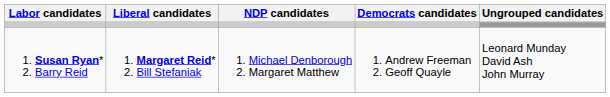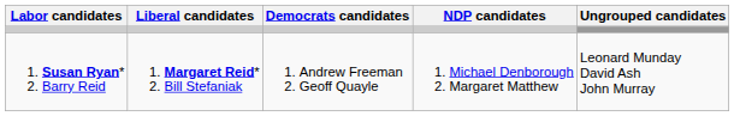columns swapped: Democrats candidates <-> NDP candidates
